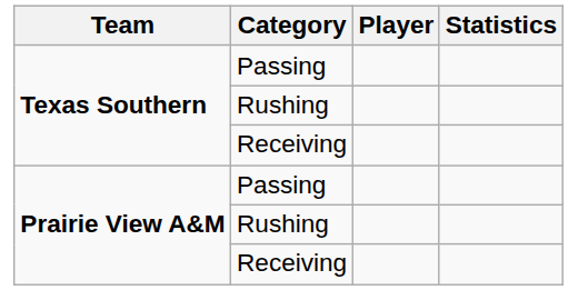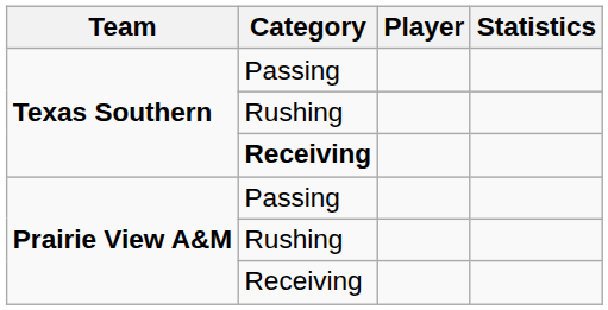Texas Southern / Receiving | Category: normal -> bold
